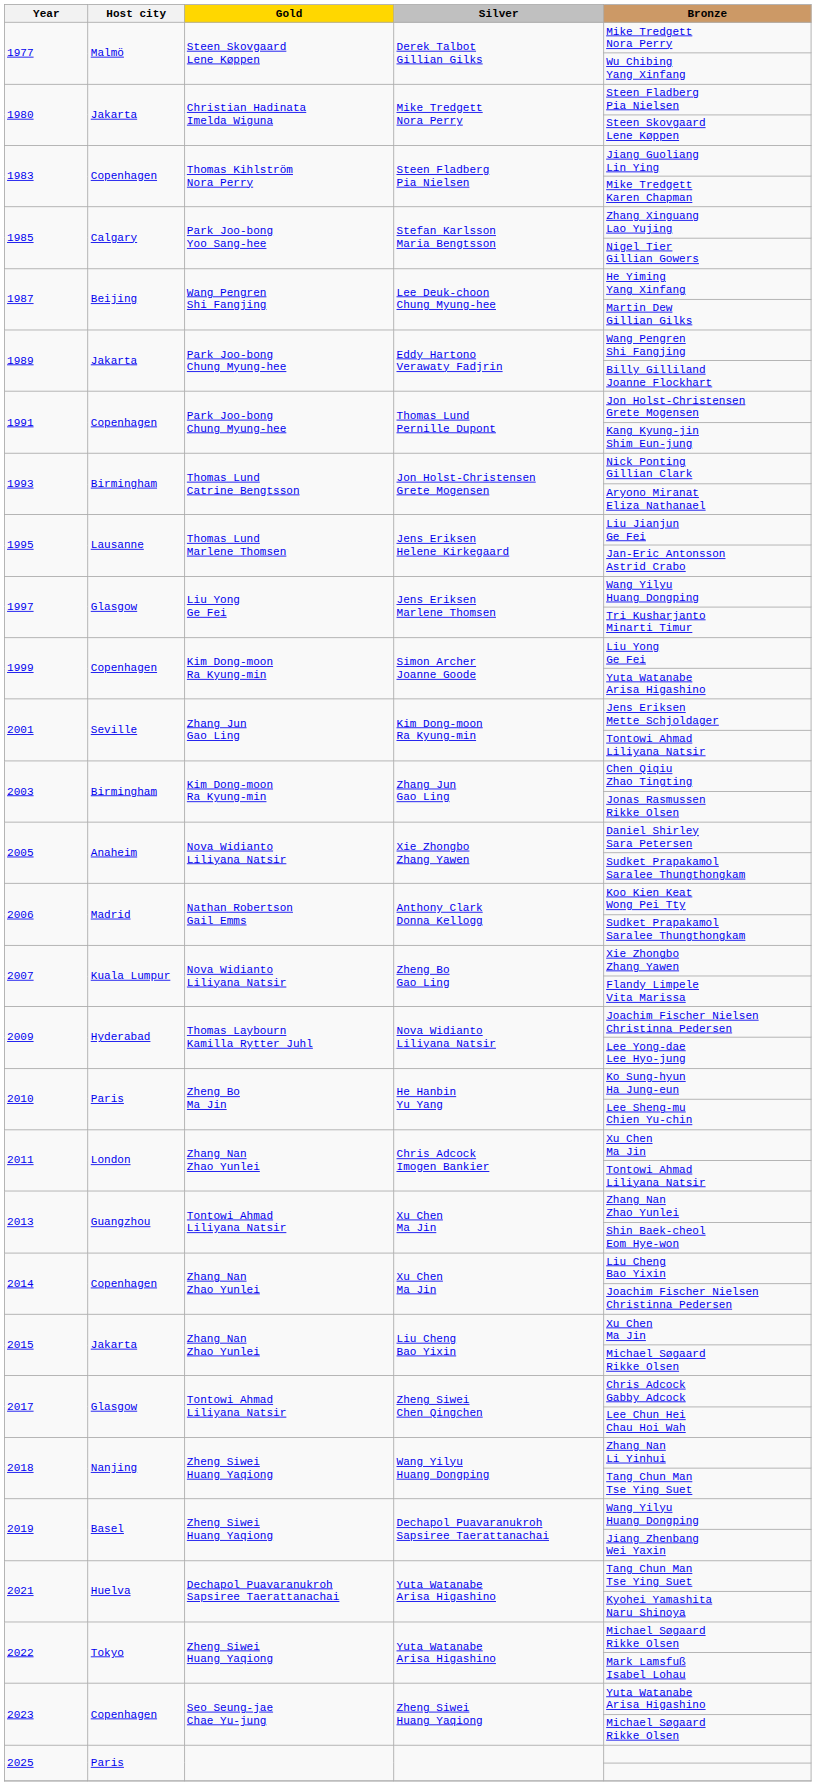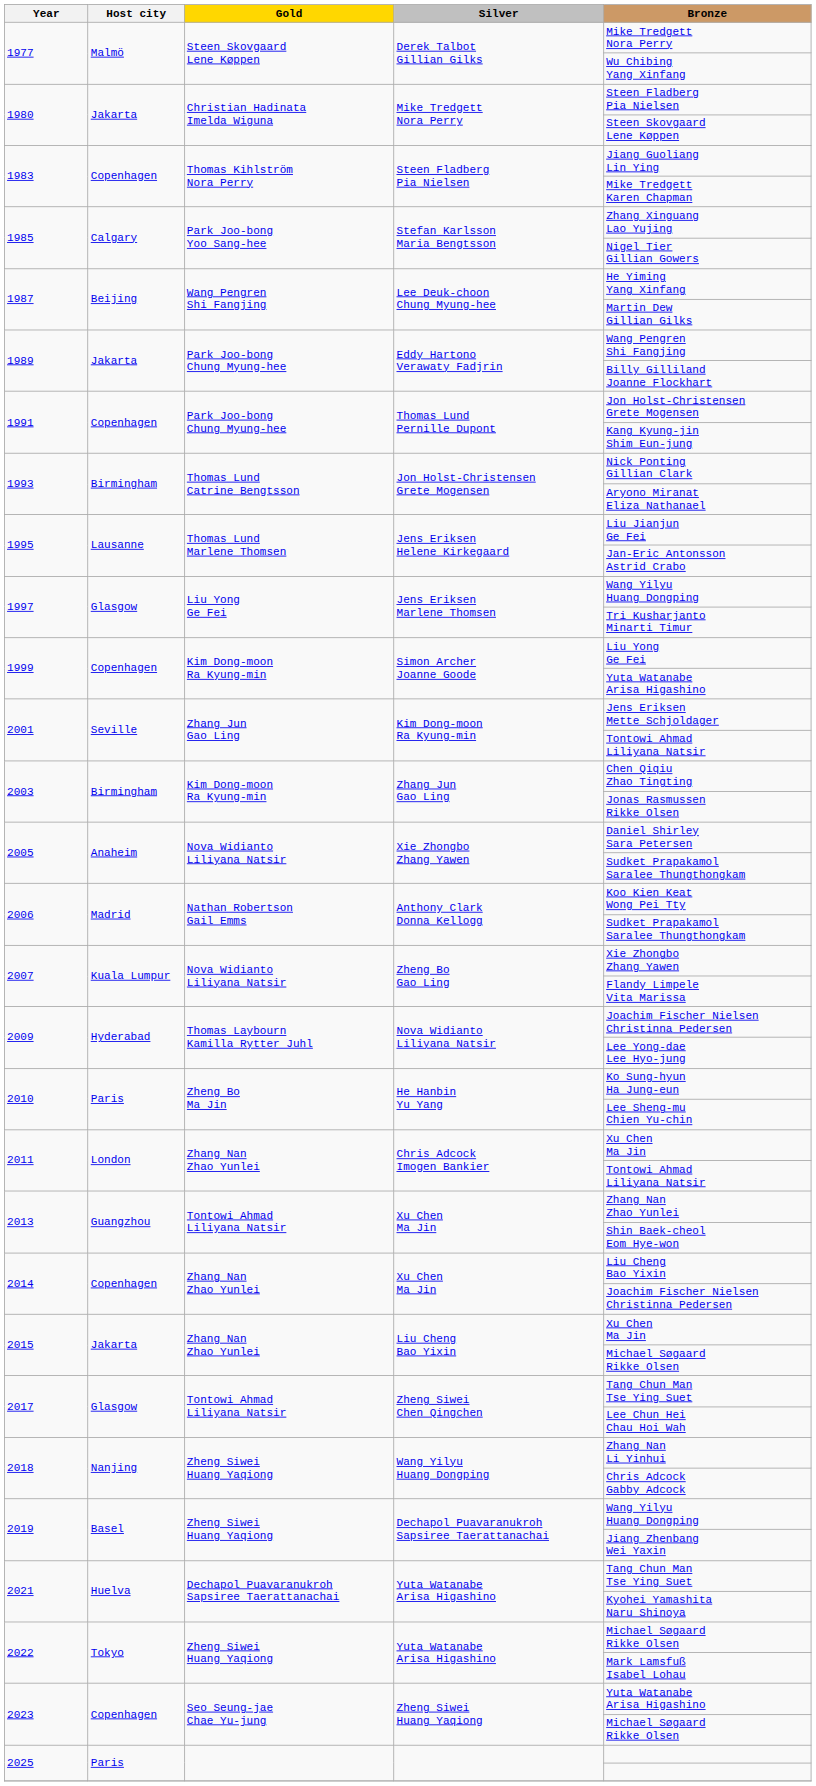row 46 | Bronze: Chris Adcock Gabby Adcock -> Tang Chun Man Tse Ying Suet
row 49 | Bronze: Tang Chun Man Tse Ying Suet -> Chris Adcock Gabby Adcock
